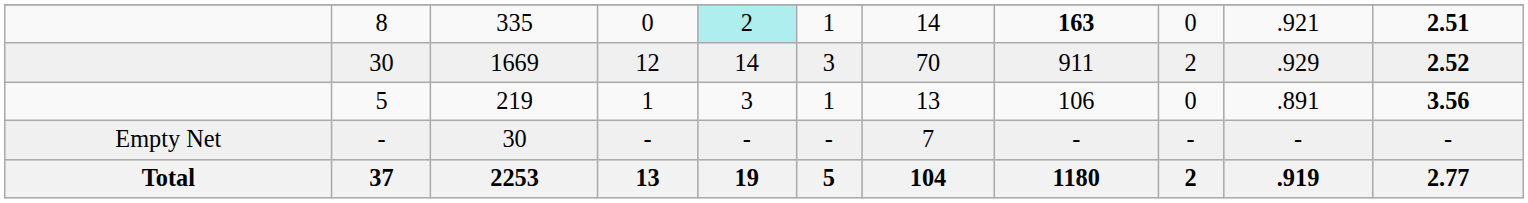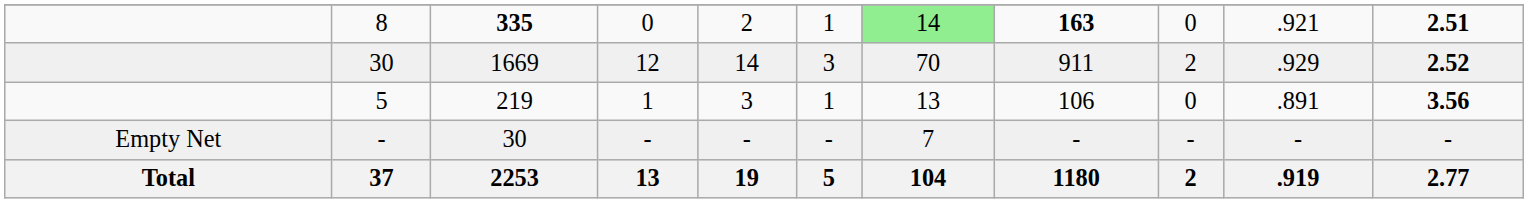8 | column 3: normal -> bold
8 | column 5: paleturquoise background -> no background
8 | column 7: no background -> lightgreen background
